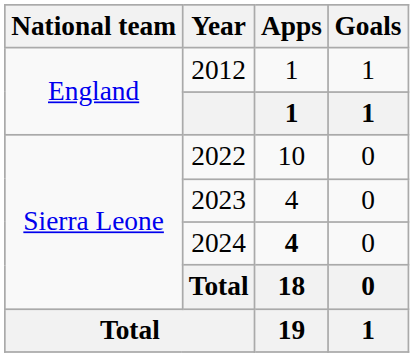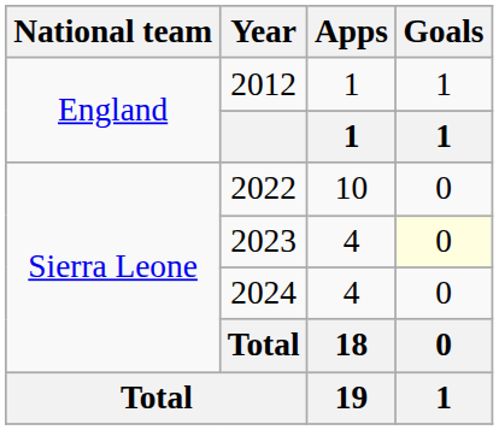2023 | Goals: no background -> lightyellow background
2024 | Apps: bold -> normal
